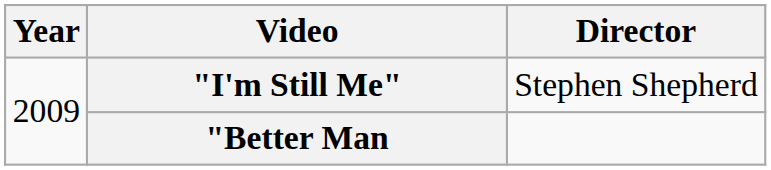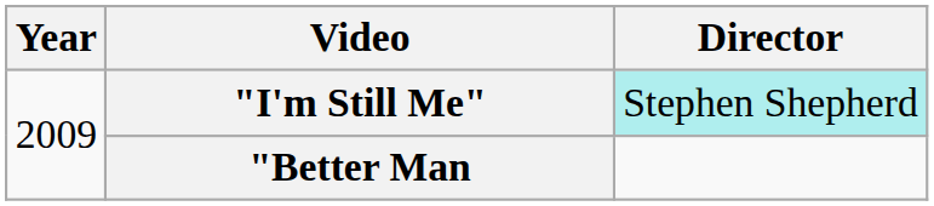"I'm Still Me" | Director: no background -> paleturquoise background
